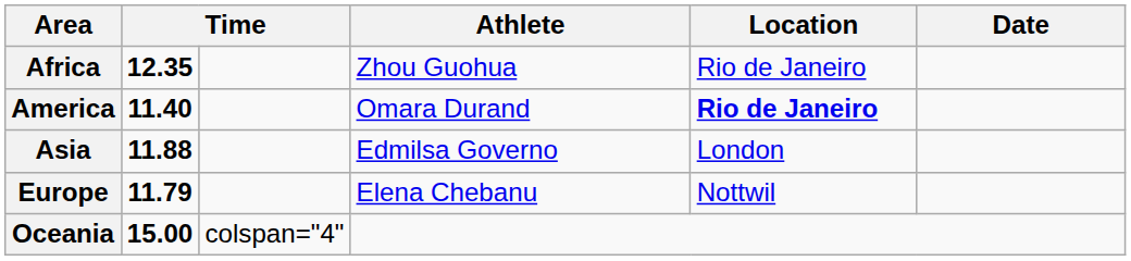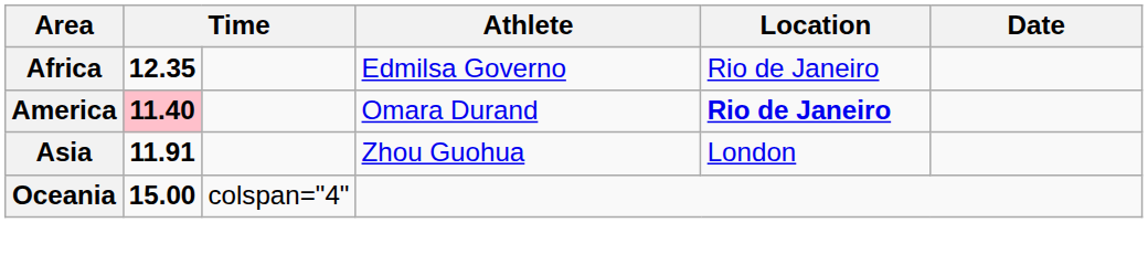Africa | Athlete: Zhou Guohua -> Edmilsa Governo
America | column 2: no background -> pink background
Asia | column 2: 11.88 -> 11.91
Asia | Athlete: Edmilsa Governo -> Zhou Guohua
- row: Europe | 11.79 | Elena Chebanu | Nottwil
